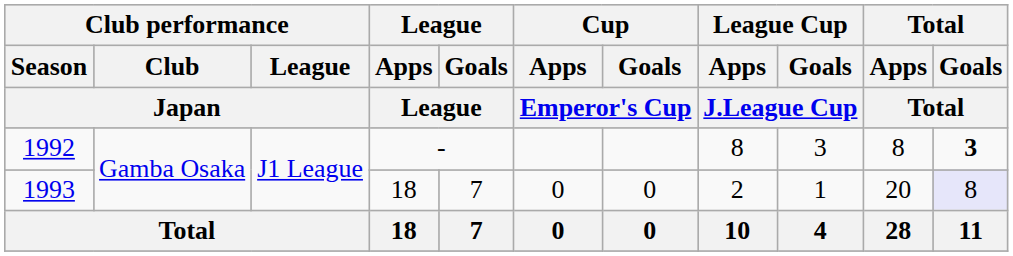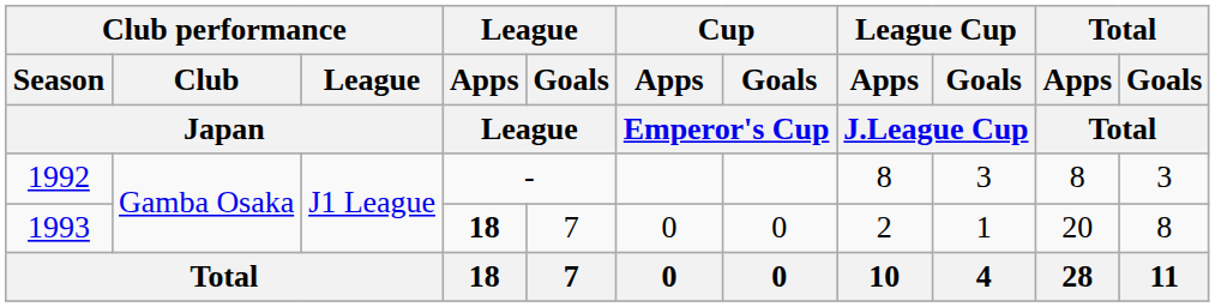1992 | Total / Goals / Total: bold -> normal
1993 | League / Apps / League: normal -> bold
1993 | Total / Goals / Total: lavender background -> no background
